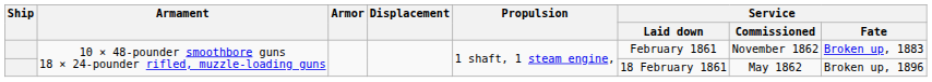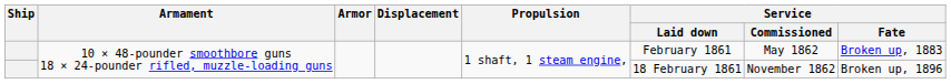row 3 | Service / Commissioned: November 1862 -> May 1862
row 4 | Service / Commissioned: May 1862 -> November 1862
